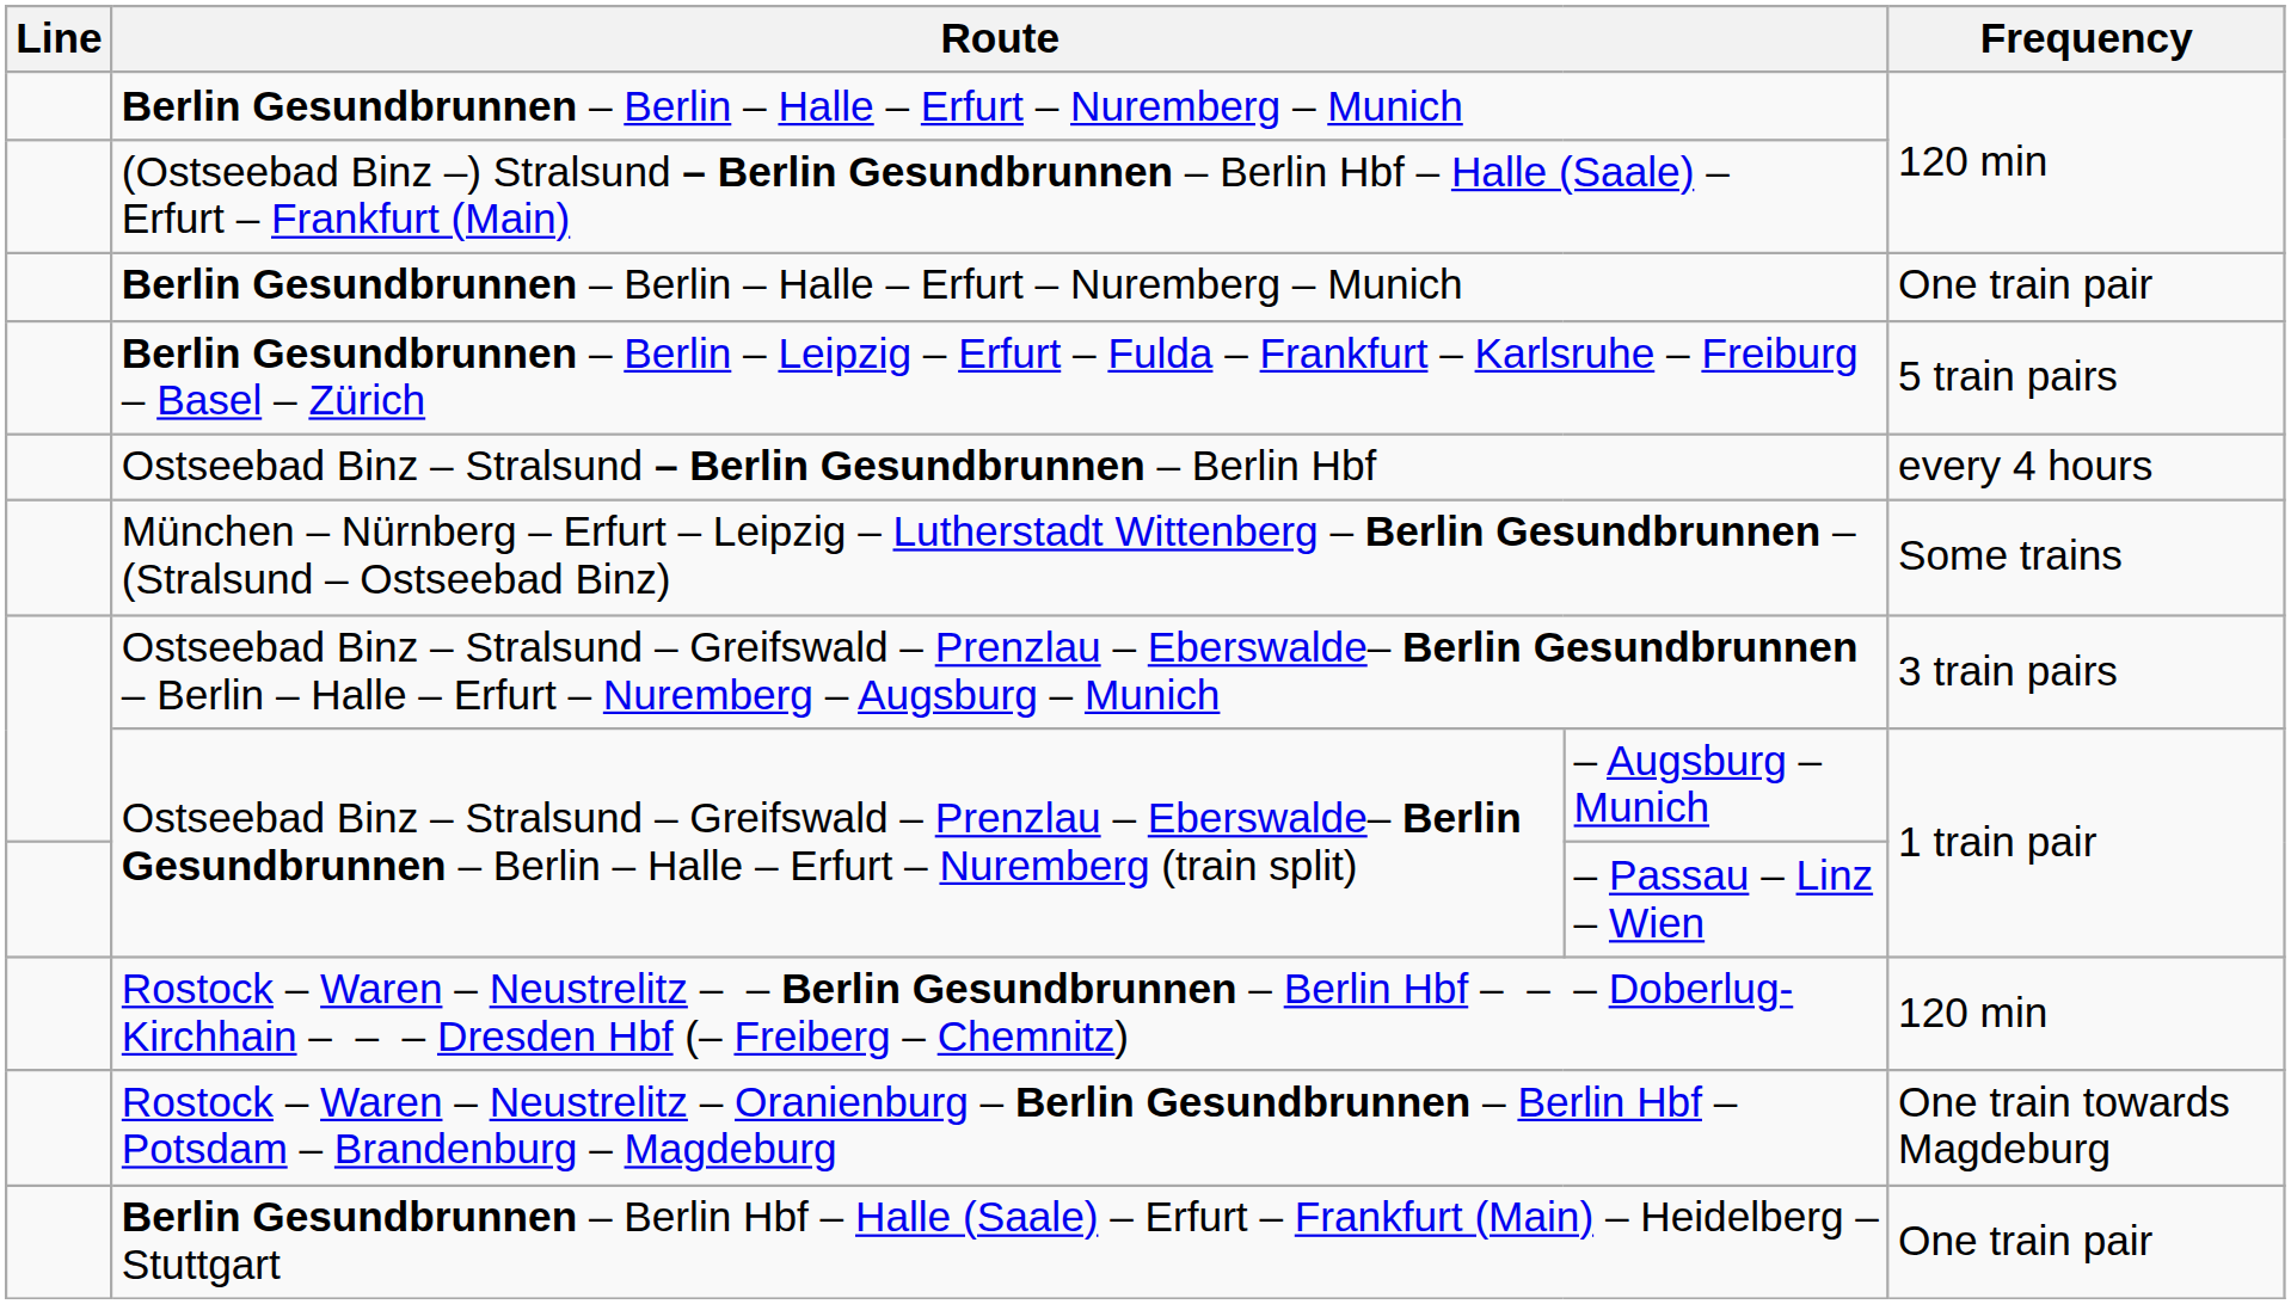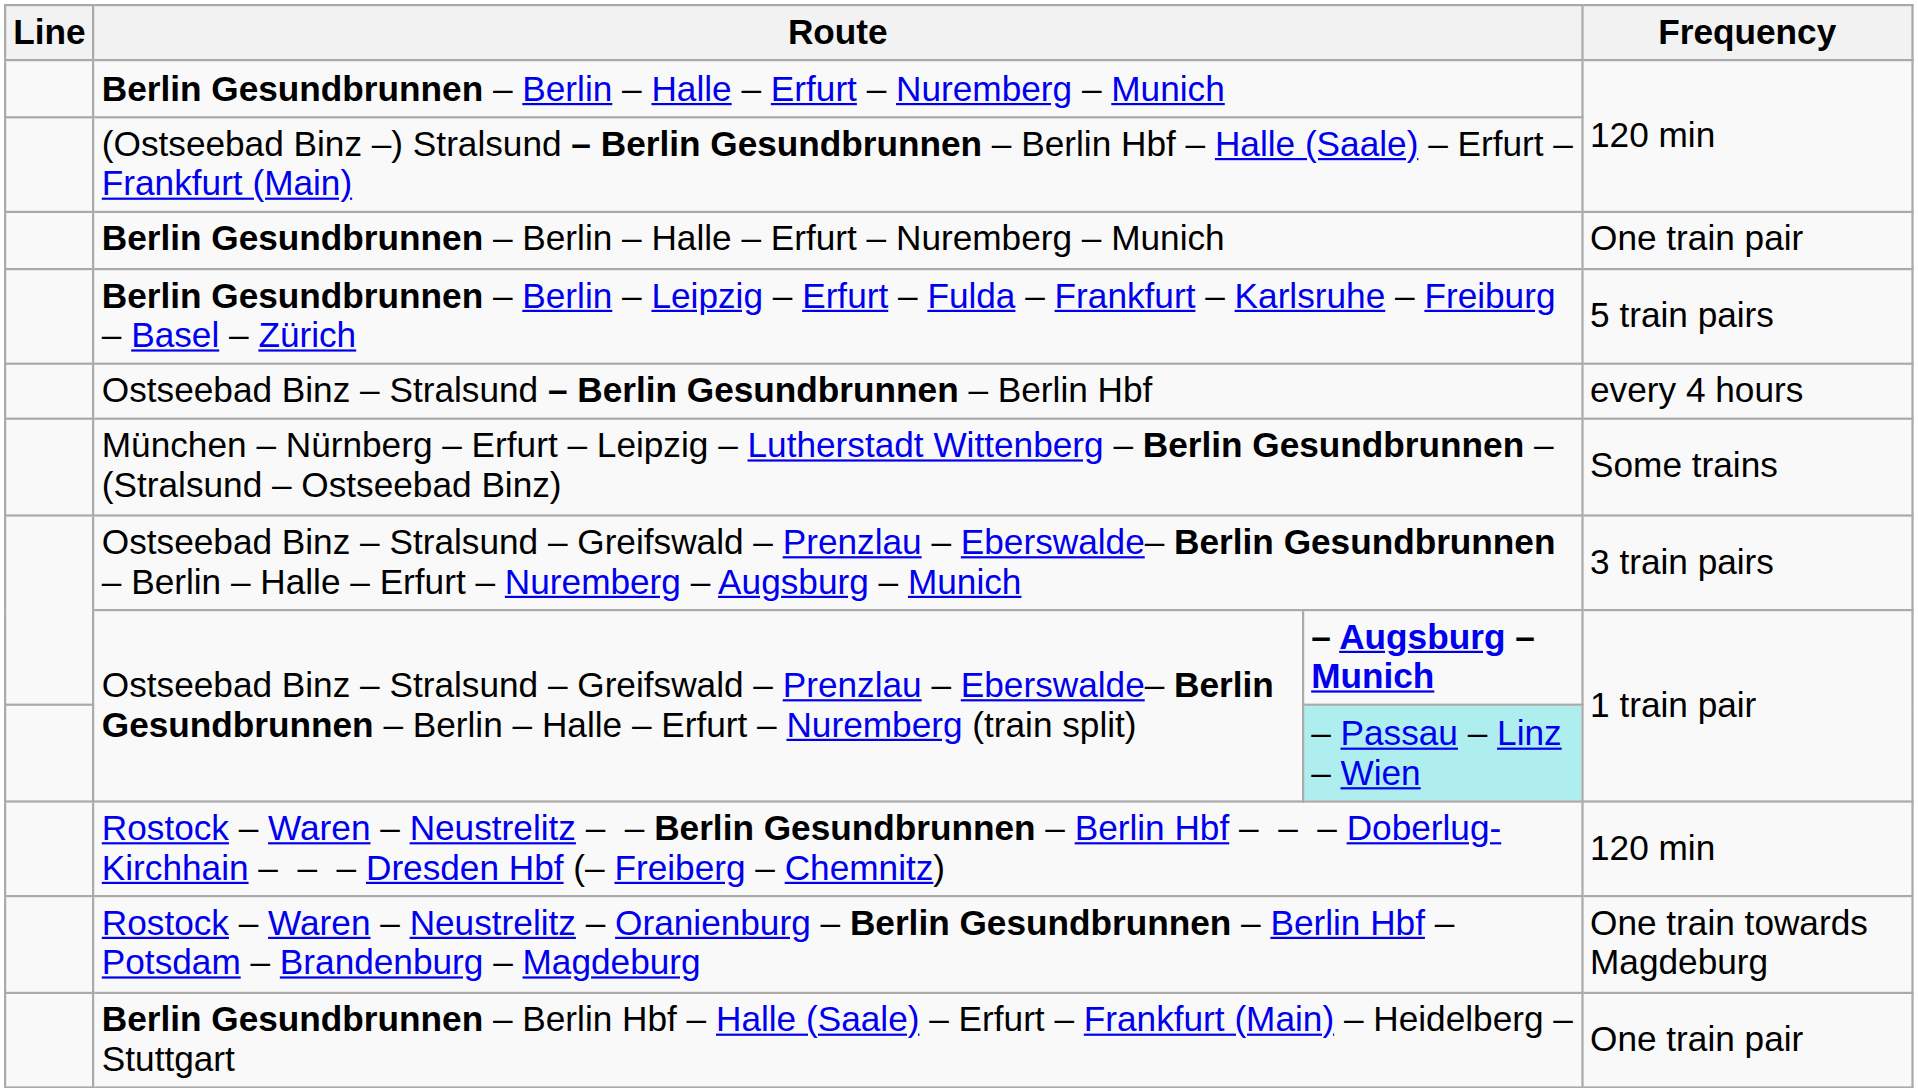– Augsburg – Munich | column 3: normal -> bold
– Passau – Linz – Wien | column 3: no background -> paleturquoise background
